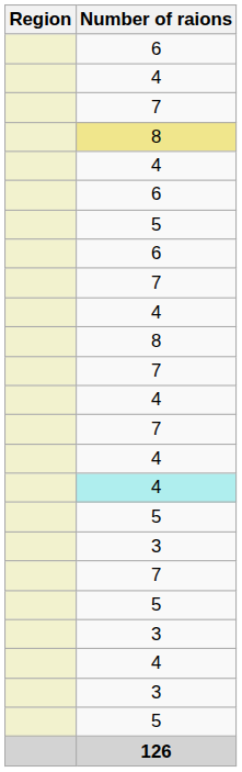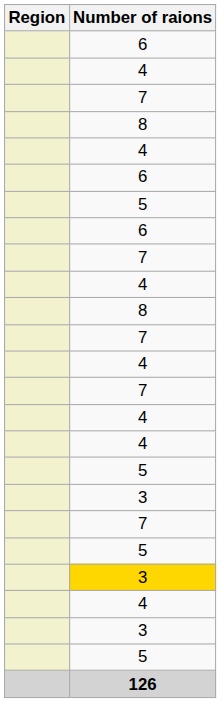row 5 | Number of raions: khaki background -> no background
row 17 | Number of raions: paleturquoise background -> no background
row 22 | Number of raions: no background -> gold background
